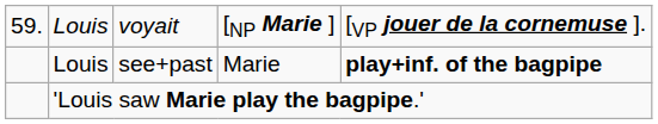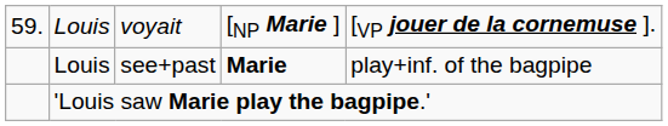Louis / see+past | column 4: normal -> bold
Louis / see+past | column 5: bold -> normal
